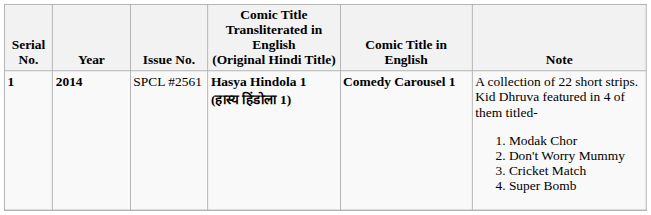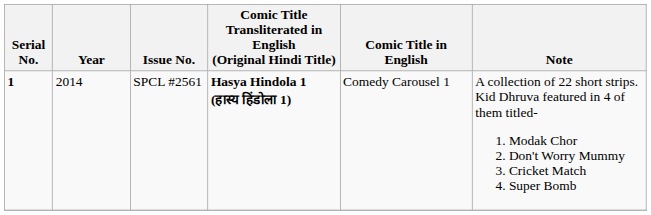SPCL #2561 | Year: bold -> normal
SPCL #2561 | Comic Title in English: bold -> normal
